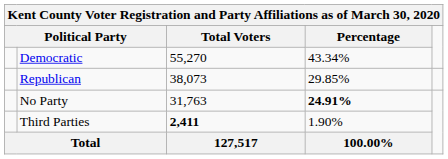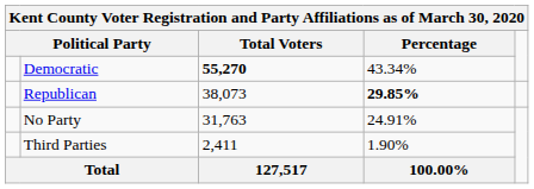Democratic | Total Voters: normal -> bold
Republican | Percentage: normal -> bold
No Party | Percentage: bold -> normal
Third Parties | Total Voters: bold -> normal
